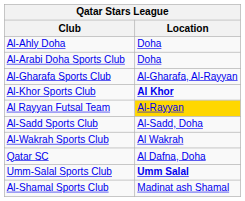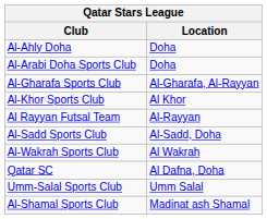Al-Khor Sports Club | Location: bold -> normal
Al Rayyan Futsal Team | Location: gold background -> no background
Umm-Salal Sports Club | Location: bold -> normal
